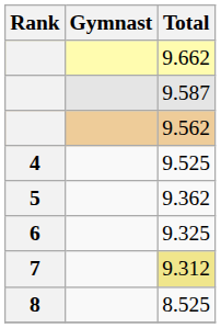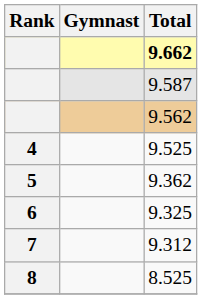9.662 | Total: normal -> bold
9.312 | Total: khaki background -> no background
